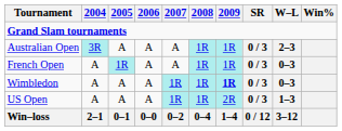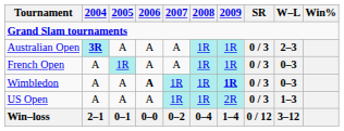Australian Open | 2004: normal -> bold
Wimbledon | 2006: normal -> bold
